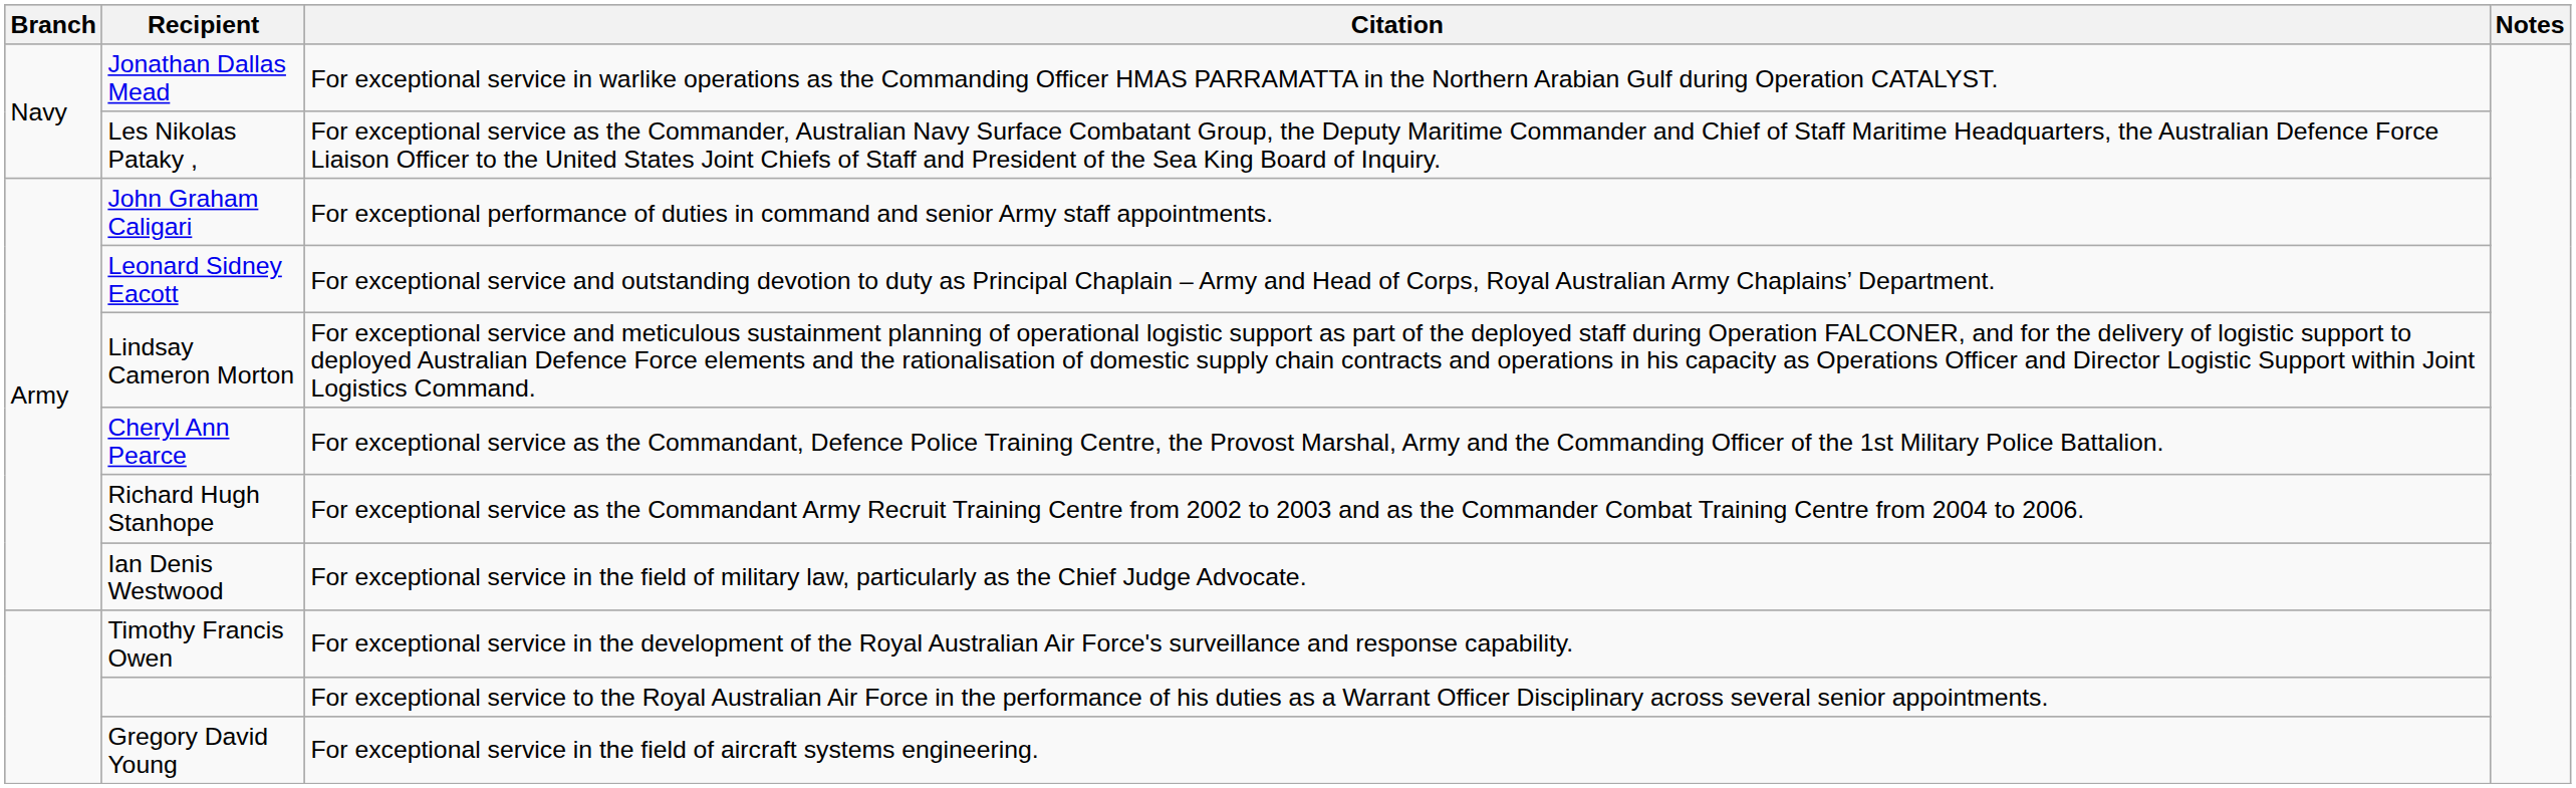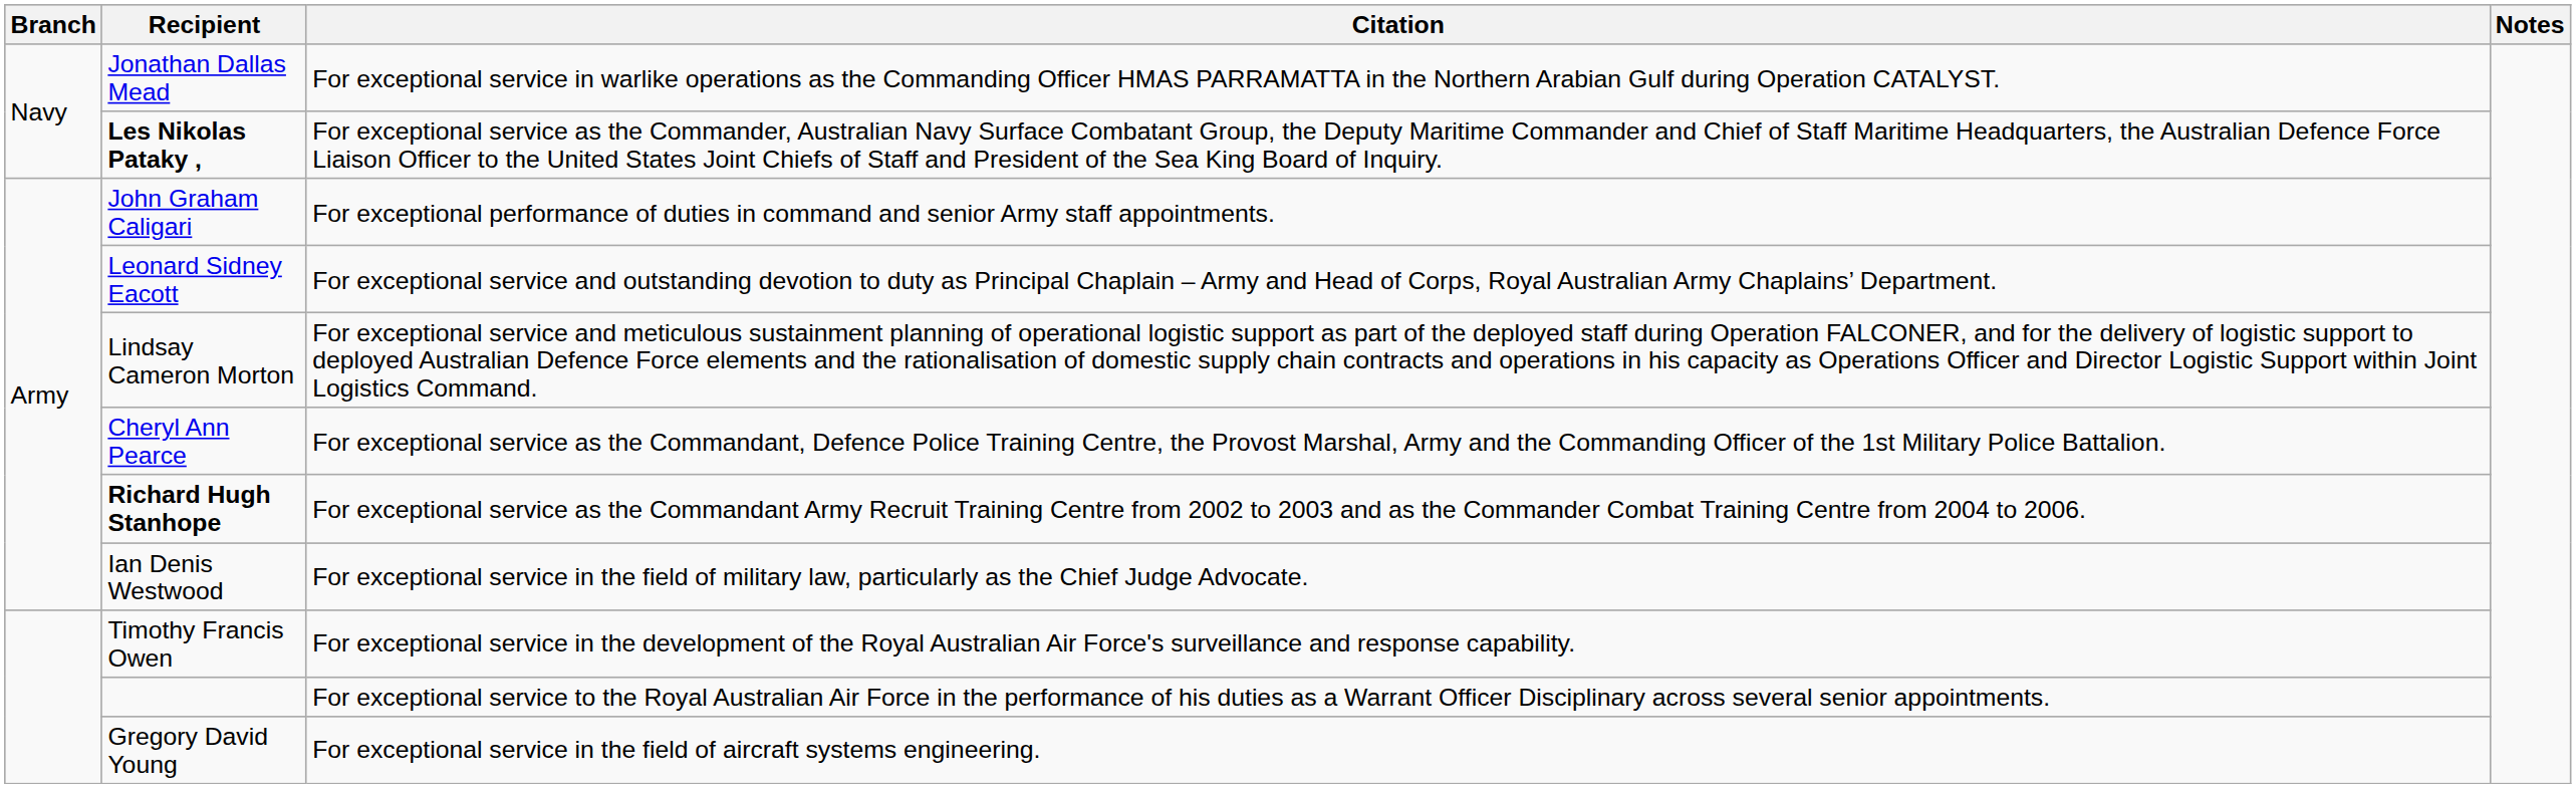Les Nikolas Pataky , | Recipient: normal -> bold
Richard Hugh Stanhope | Recipient: normal -> bold
